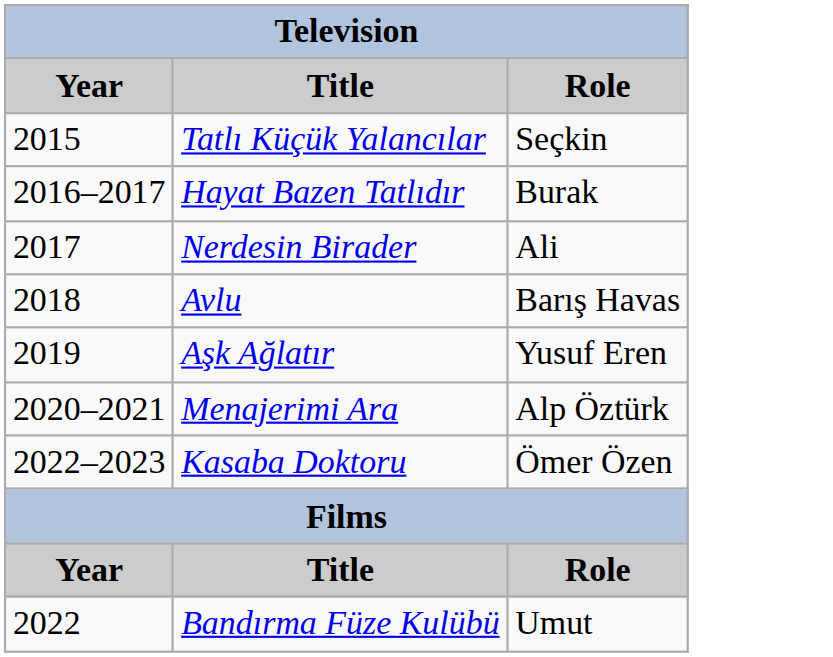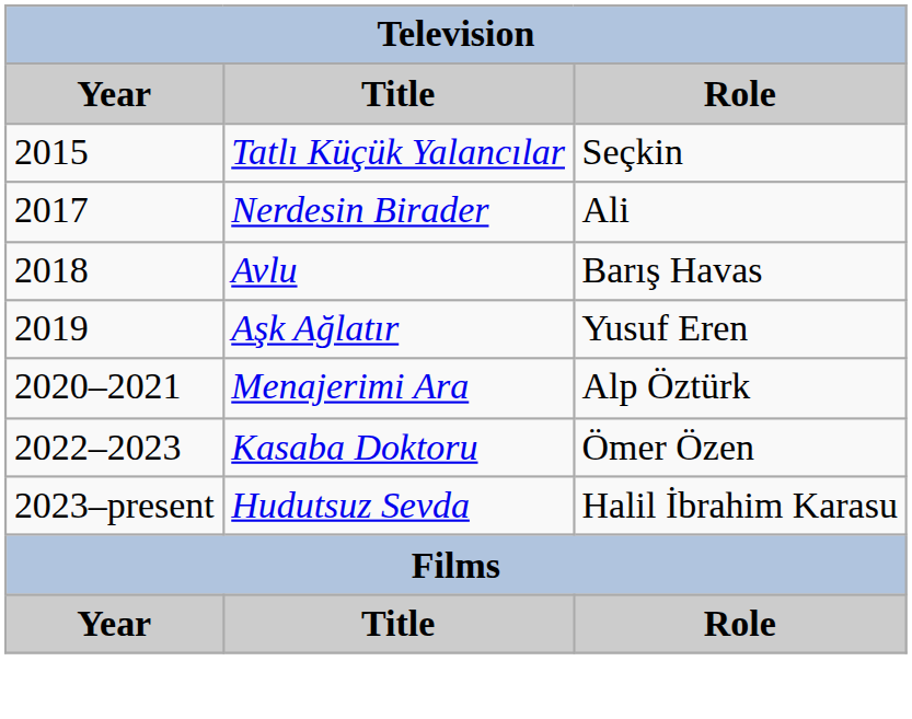- row: 2016–2017 | Hayat Bazen Tatlıdır | Burak
+ row: 2023–present | Hudutsuz Sevda | Halil İbrahim Karasu
- row: 2022 | Bandırma Füze Kulübü | Umut
